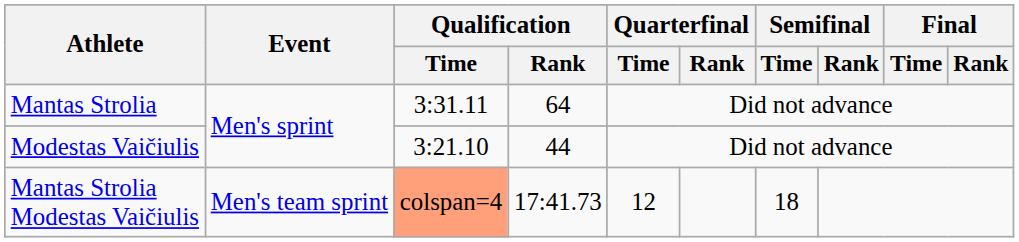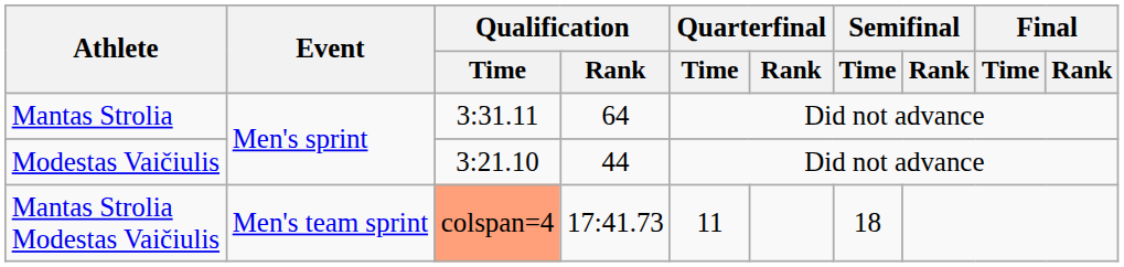Mantas Strolia Modestas Vaičiulis | Quarterfinal / Time: 12 -> 11
